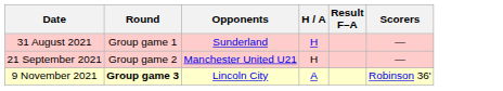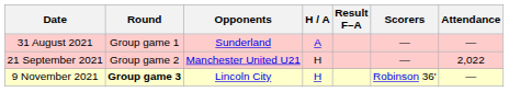+ column: Attendance | — | 2,022 | —
31 August 2021 | H / A: H -> A
9 November 2021 | H / A: A -> H
